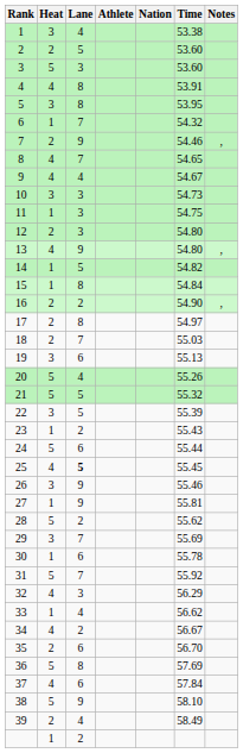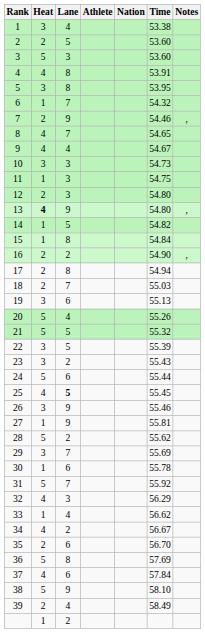13 | Heat: normal -> bold
17 | Time: 54.97 -> 54.94
23 | Heat: 1 -> 3
